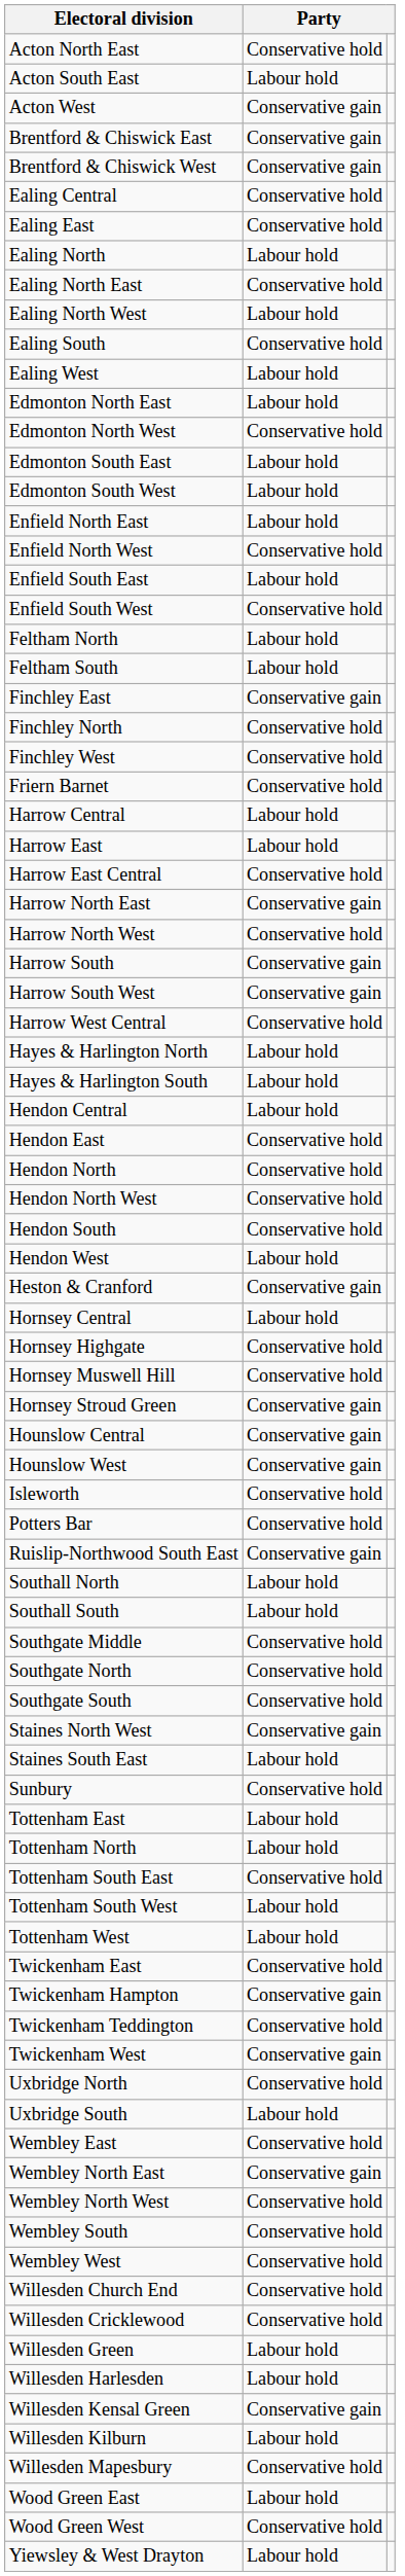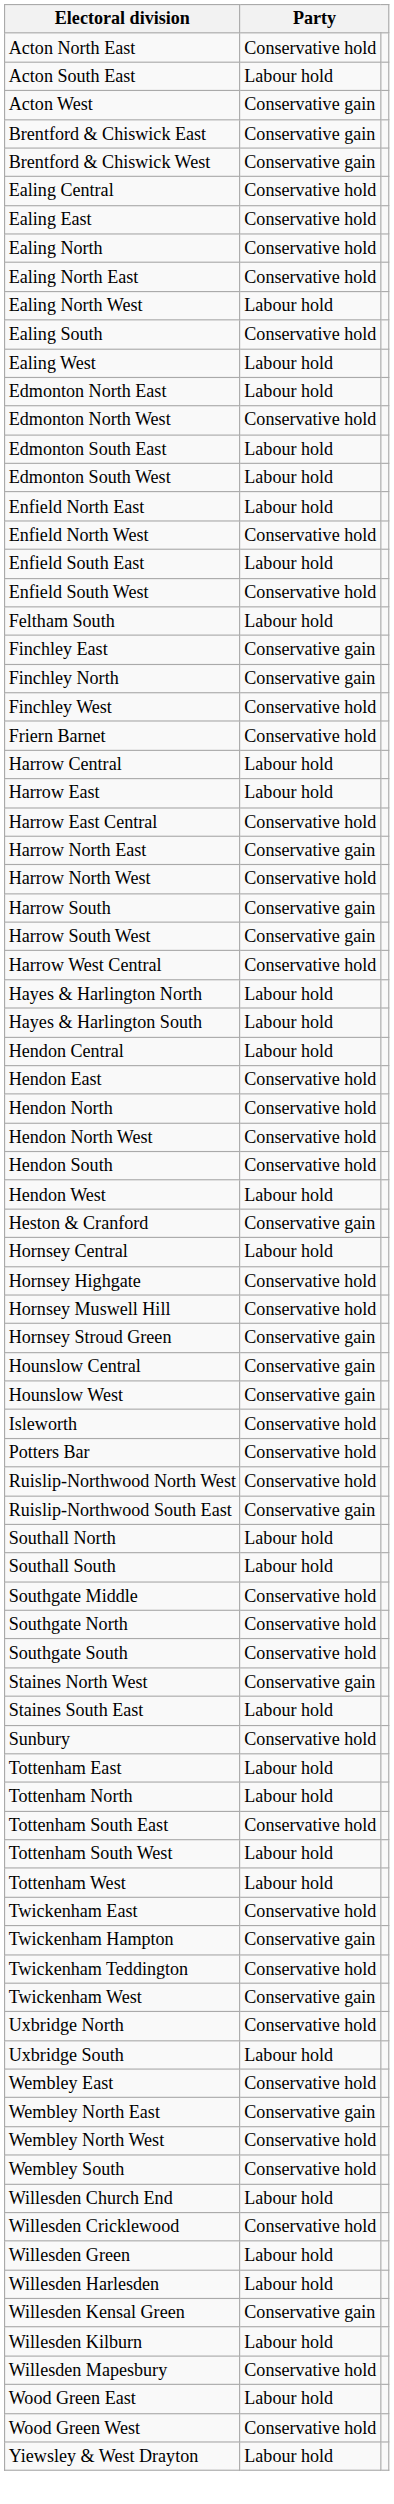Ealing North | column 2: Labour hold -> Conservative hold
- row: Feltham North | Labour hold
Finchley North | column 2: Conservative hold -> Conservative gain
+ row: Ruislip-Northwood North West | Conservative hold
- row: Wembley West | Conservative hold
Willesden Church End | column 2: Conservative hold -> Labour hold
